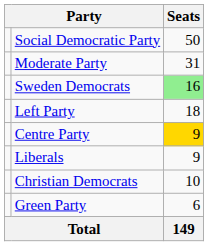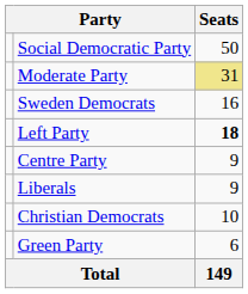Moderate Party | Seats: no background -> khaki background
Sweden Democrats | Seats: lightgreen background -> no background
Left Party | Seats: normal -> bold
Centre Party | Seats: gold background -> no background
